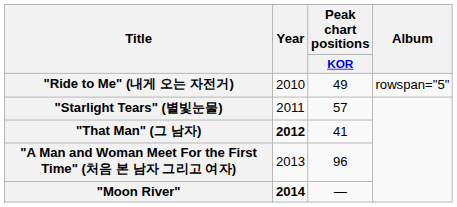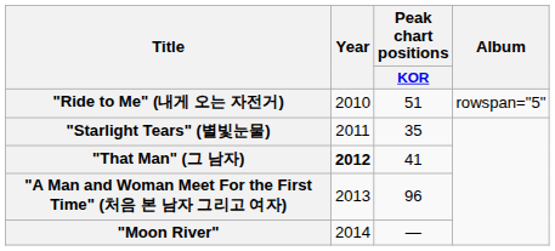"Ride to Me" (내게 오는 자전거) | Peak chart positions / KOR: 49 -> 51
"Starlight Tears" (별빛눈물) | Peak chart positions / KOR: 57 -> 35
"Moon River" | Year: bold -> normal
